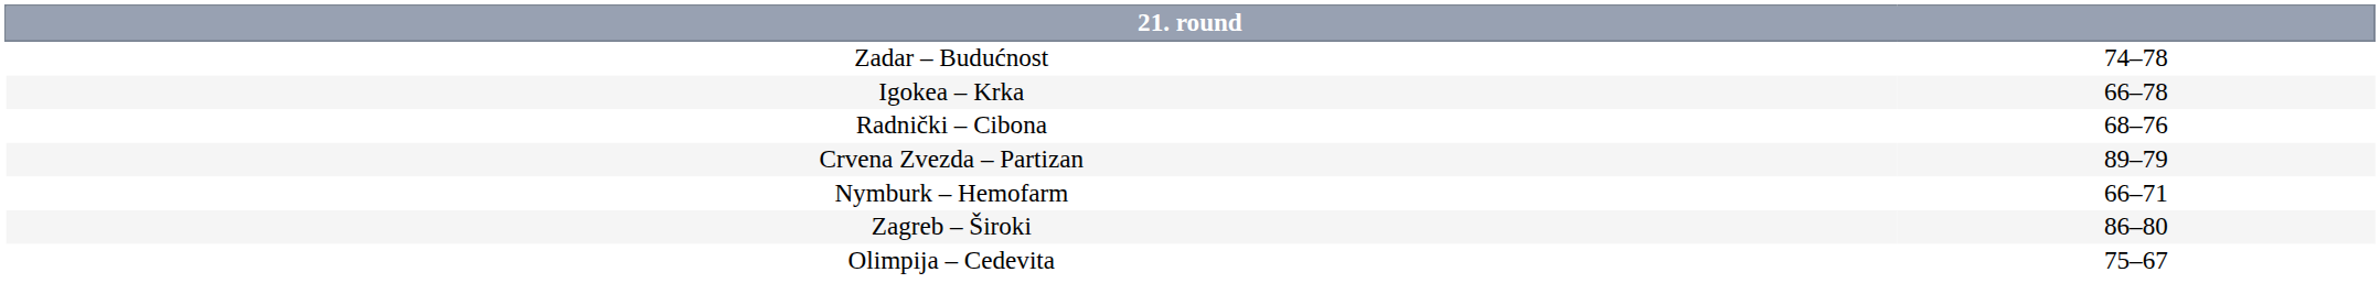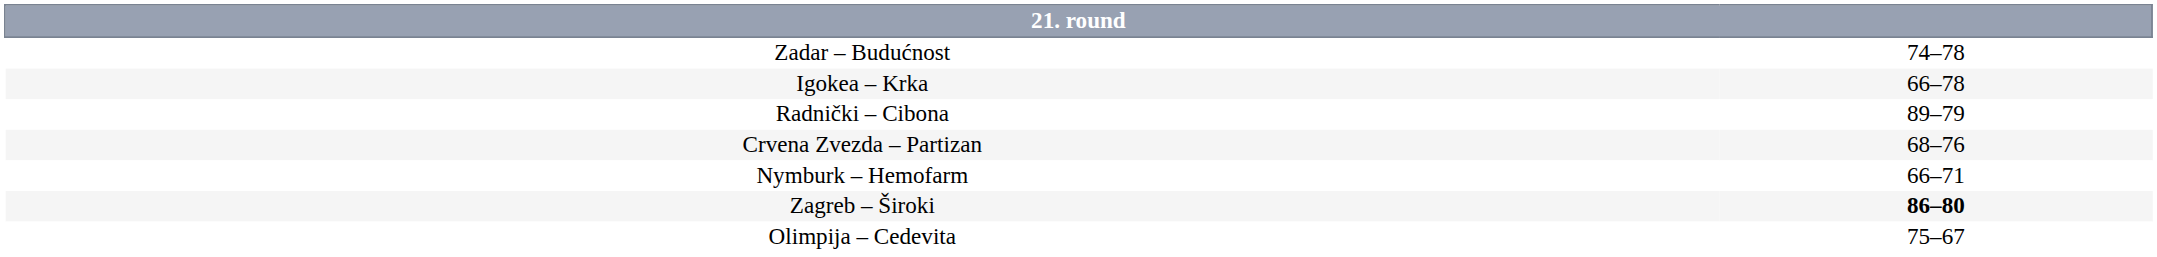Radnički – Cibona | column 2: 68–76 -> 89–79
Crvena Zvezda – Partizan | column 2: 89–79 -> 68–76
Zagreb – Široki | column 2: normal -> bold
